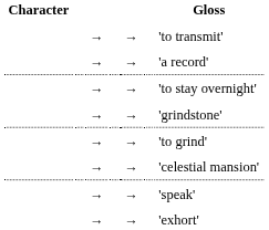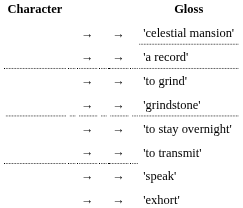row 2 | Gloss: 'to transmit' -> 'celestial mansion'
row 4 | Gloss: 'to stay overnight' -> 'to grind'
row 6 | Gloss: 'to grind' -> 'to stay overnight'
row 7 | Gloss: 'celestial mansion' -> 'to transmit'
